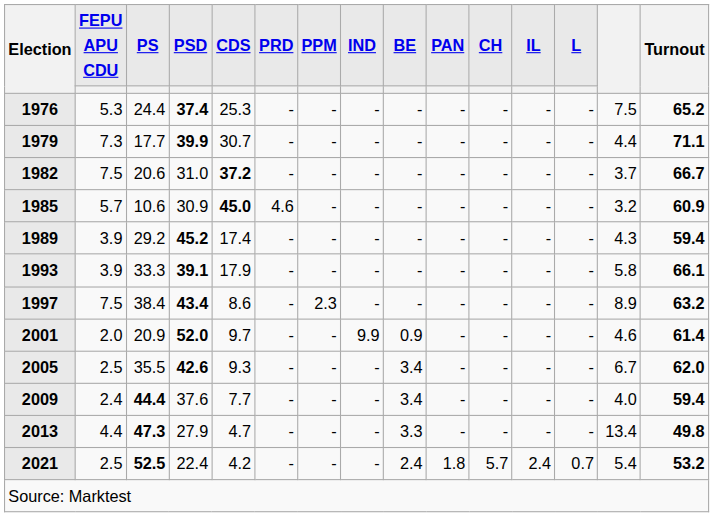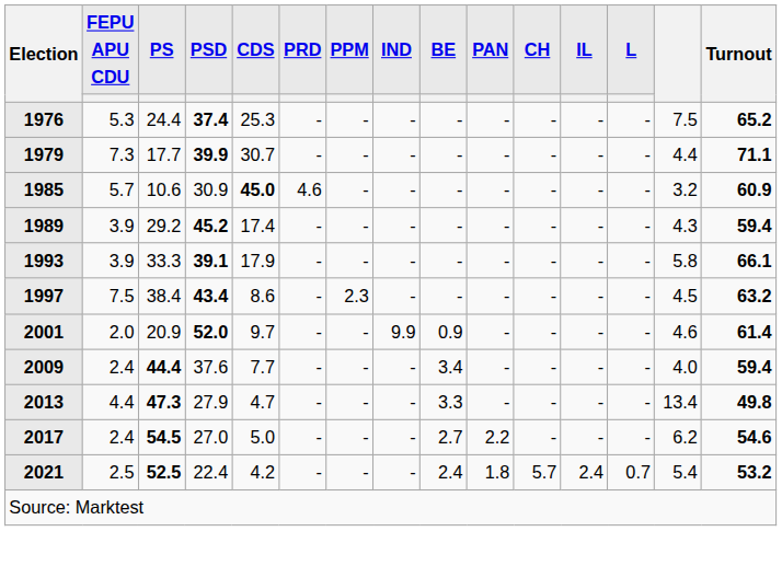- row: 1982 | 7.5 | 20.6 | 31.0 | 37.2 | - | - | - | - | - | - | - | - | 3.7 | 66.7
1997 | column 14: 8.9 -> 4.5
- row: 2005 | 2.5 | 35.5 | 42.6 | 9.3 | - | - | - | 3.4 | - | - | - | - | 6.7 | 62.0
+ row: 2017 | 2.4 | 54.5 | 27.0 | 5.0 | - | - | - | 2.7 | 2.2 | - | - | - | 6.2 | 54.6
